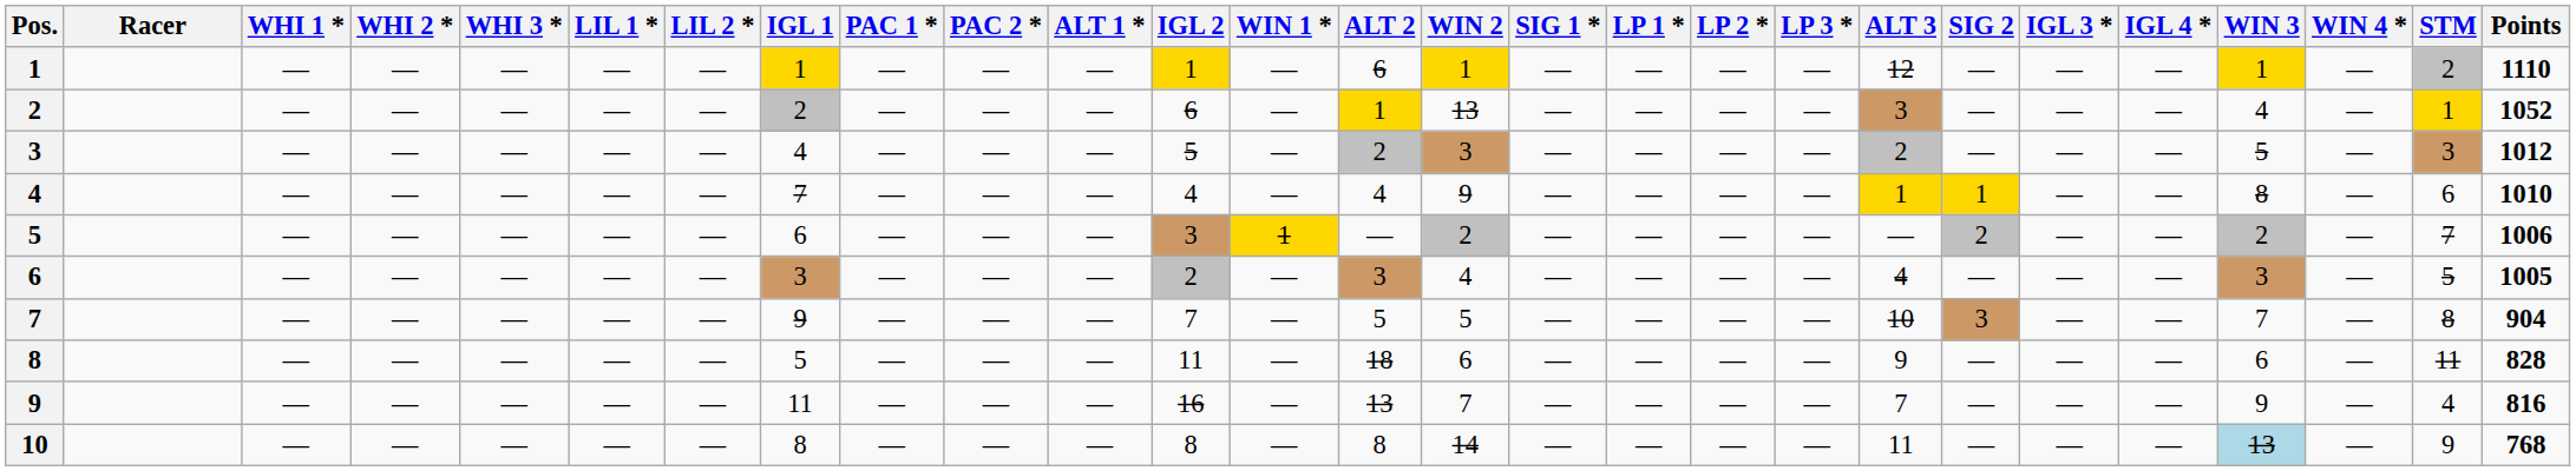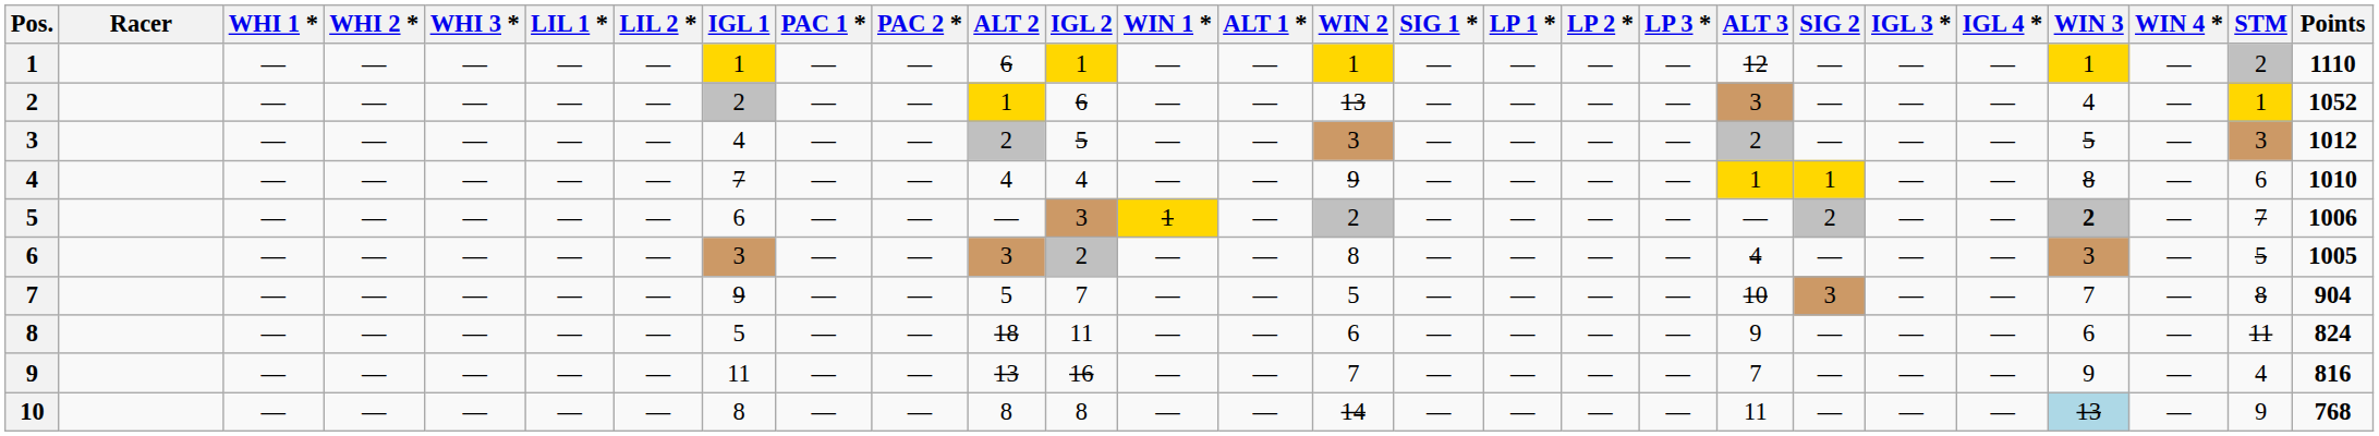columns swapped: ALT 1 * <-> ALT 2
row 6 | WIN 3: normal -> bold
row 7 | WIN 2: 4 -> 8
row 9 | Points: 828 -> 824
